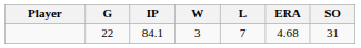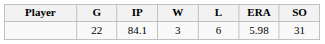row 2 | L: 7 -> 6
row 2 | ERA: 4.68 -> 5.98
